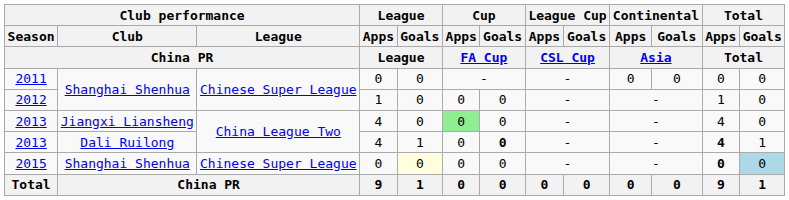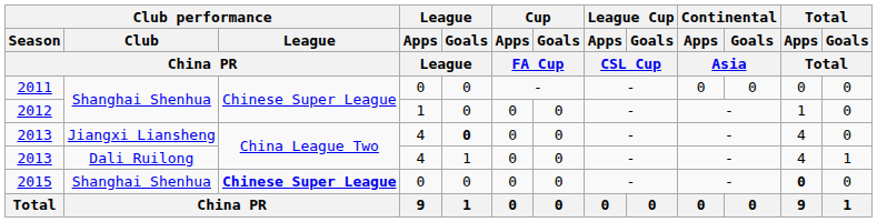2013 / Jiangxi Liansheng | League / Goals: normal -> bold
2013 / Jiangxi Liansheng | Cup / Apps: lightgreen background -> no background
2013 / Dali Ruilong | Cup / Goals: bold -> normal
2013 / Dali Ruilong | Total / Apps: bold -> normal
2015 | Club performance / League: normal -> bold
2015 | League / Goals: lightyellow background -> no background
2015 | Total / Goals: lightblue background -> no background
